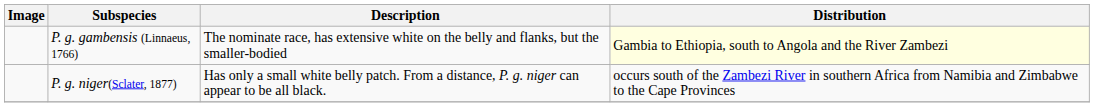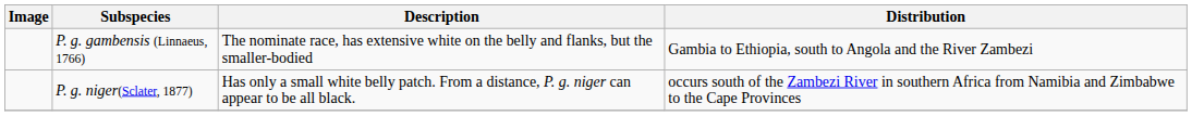P. g. gambensis (Linnaeus, 1766) | Distribution: lightyellow background -> no background
